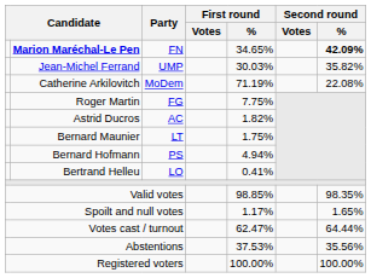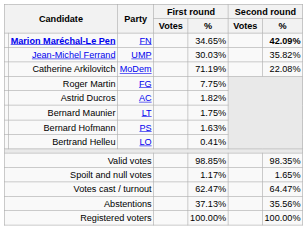Bernard Hofmann | First round / %: 4.94% -> 1.63%
Votes cast / turnout | Second round / %: 64.44% -> 64.47%
Abstentions | First round / %: 37.53% -> 37.13%
